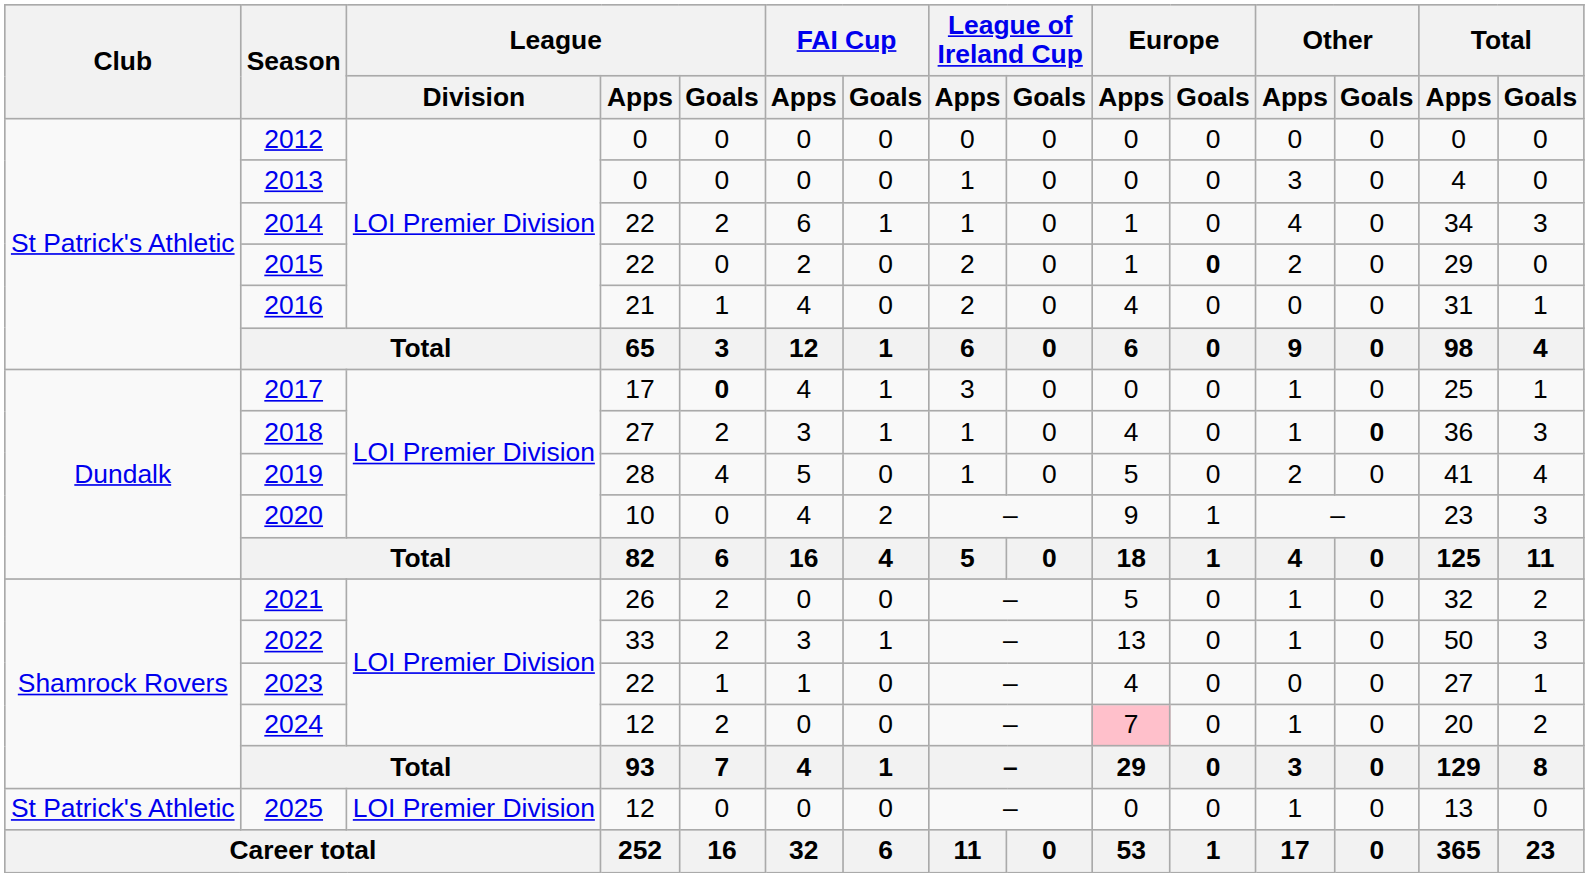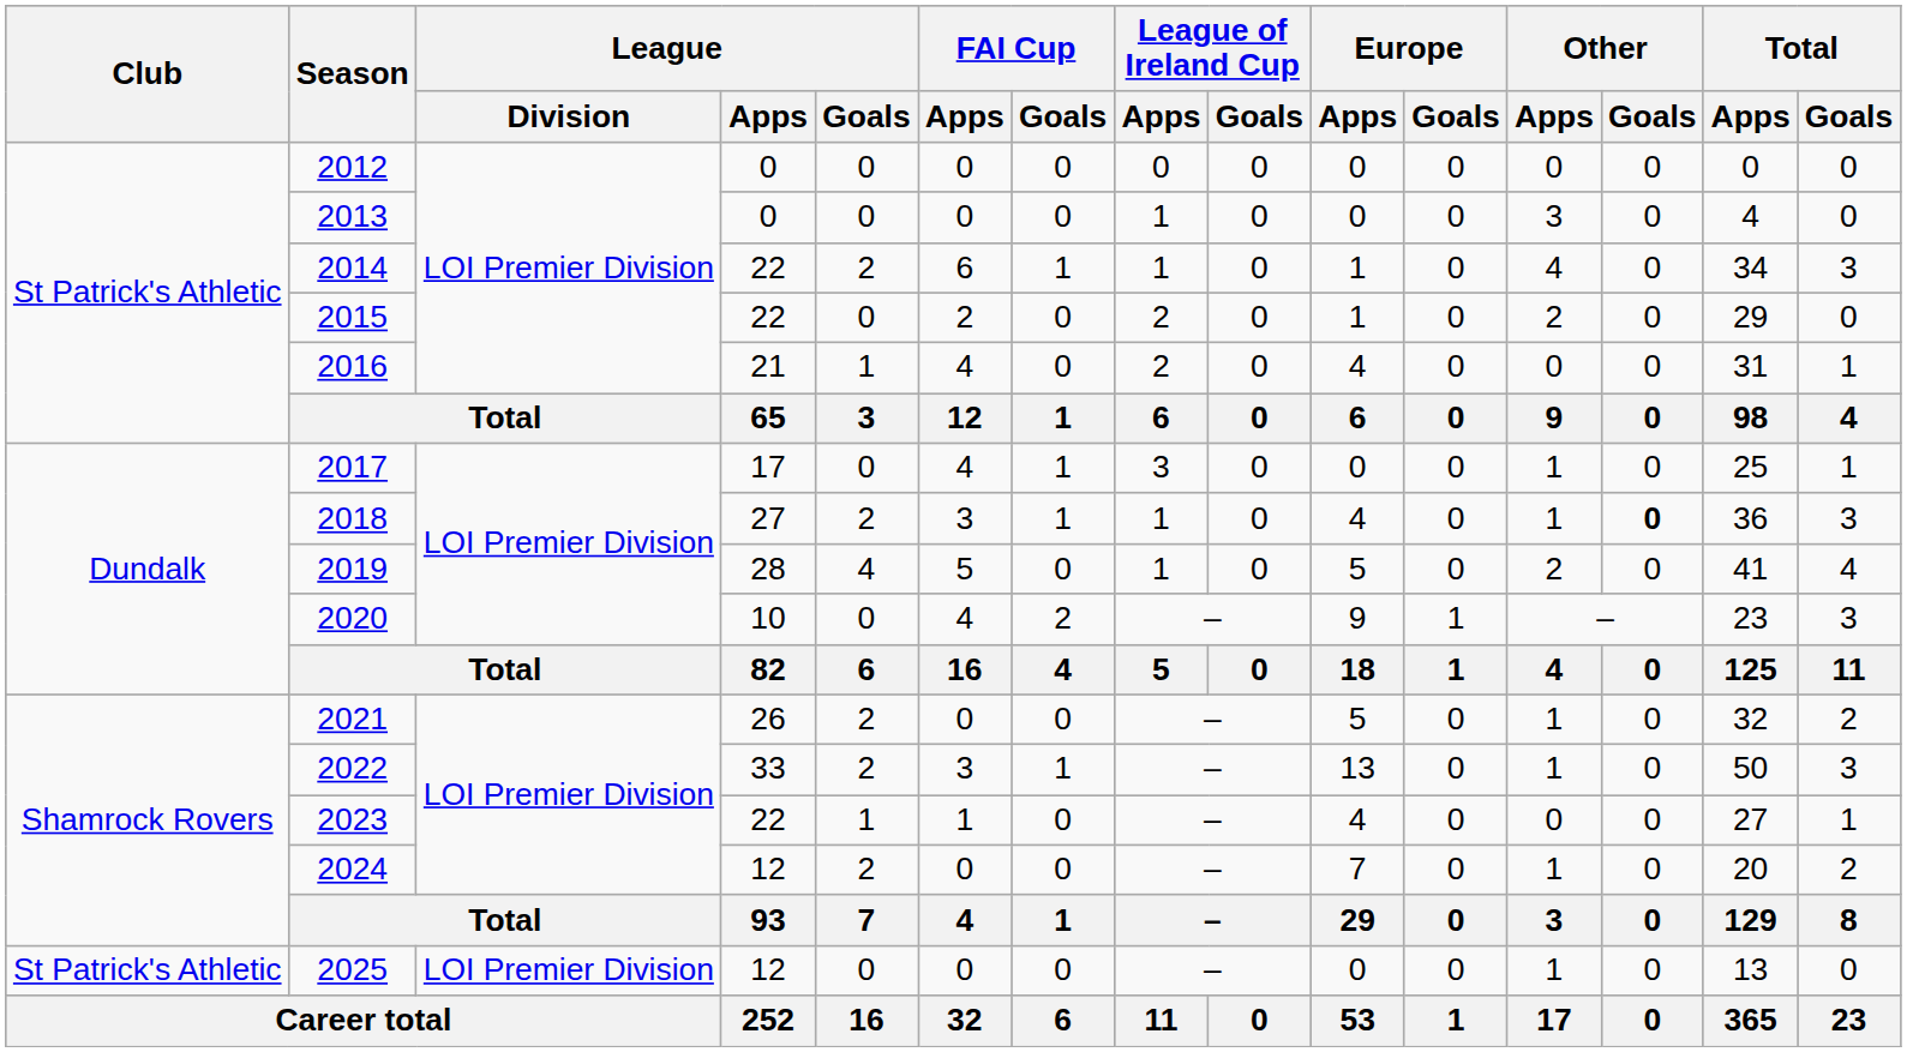2015 | Europe / Goals: bold -> normal
2017 | League / Goals: bold -> normal
2024 | Europe / Apps: pink background -> no background
